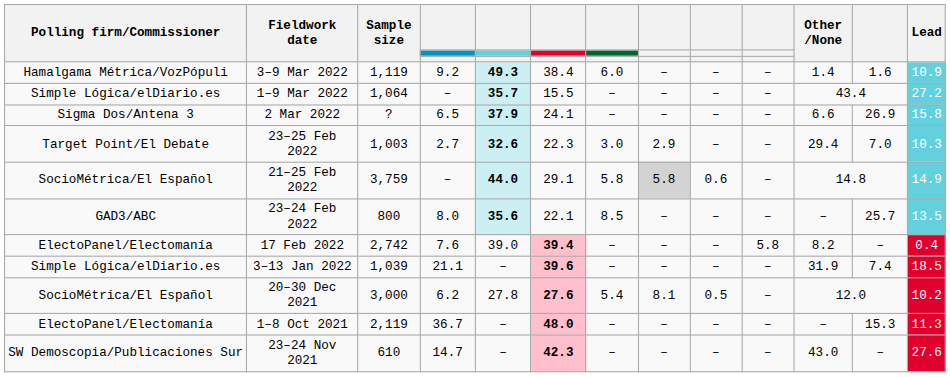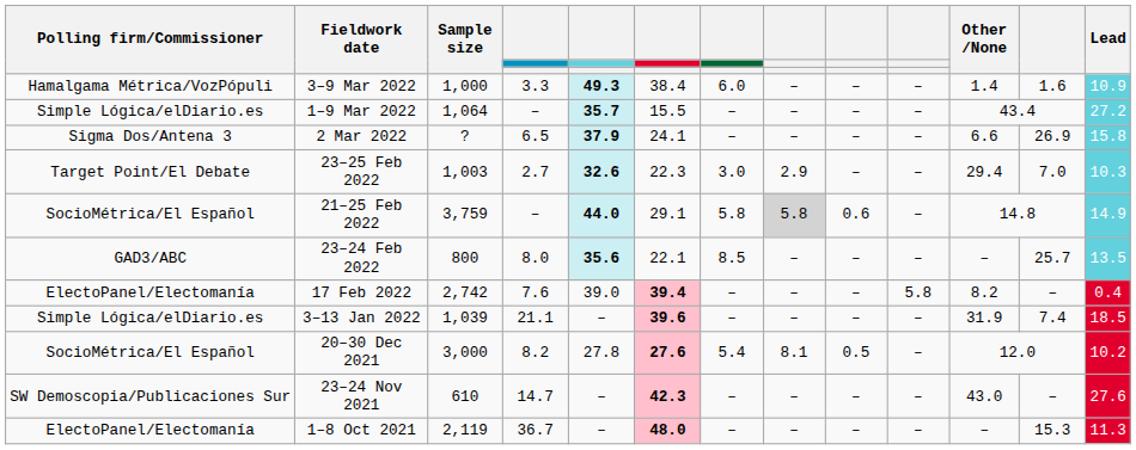3–9 Mar 2022 | Sample size: 1,119 -> 1,000
3–9 Mar 2022 | column 4: 9.2 -> 3.3
20–30 Dec 2021 | column 4: 6.2 -> 8.2
rows swapped: 23–24 Nov 2021 <-> 1–8 Oct 2021
